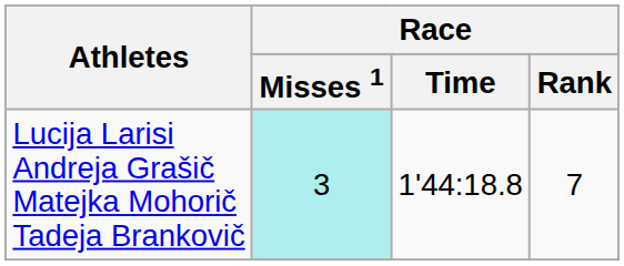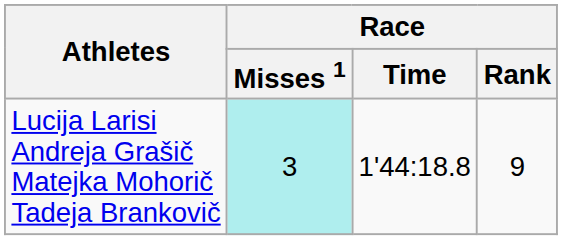row 3 | Race / Rank: 7 -> 9
